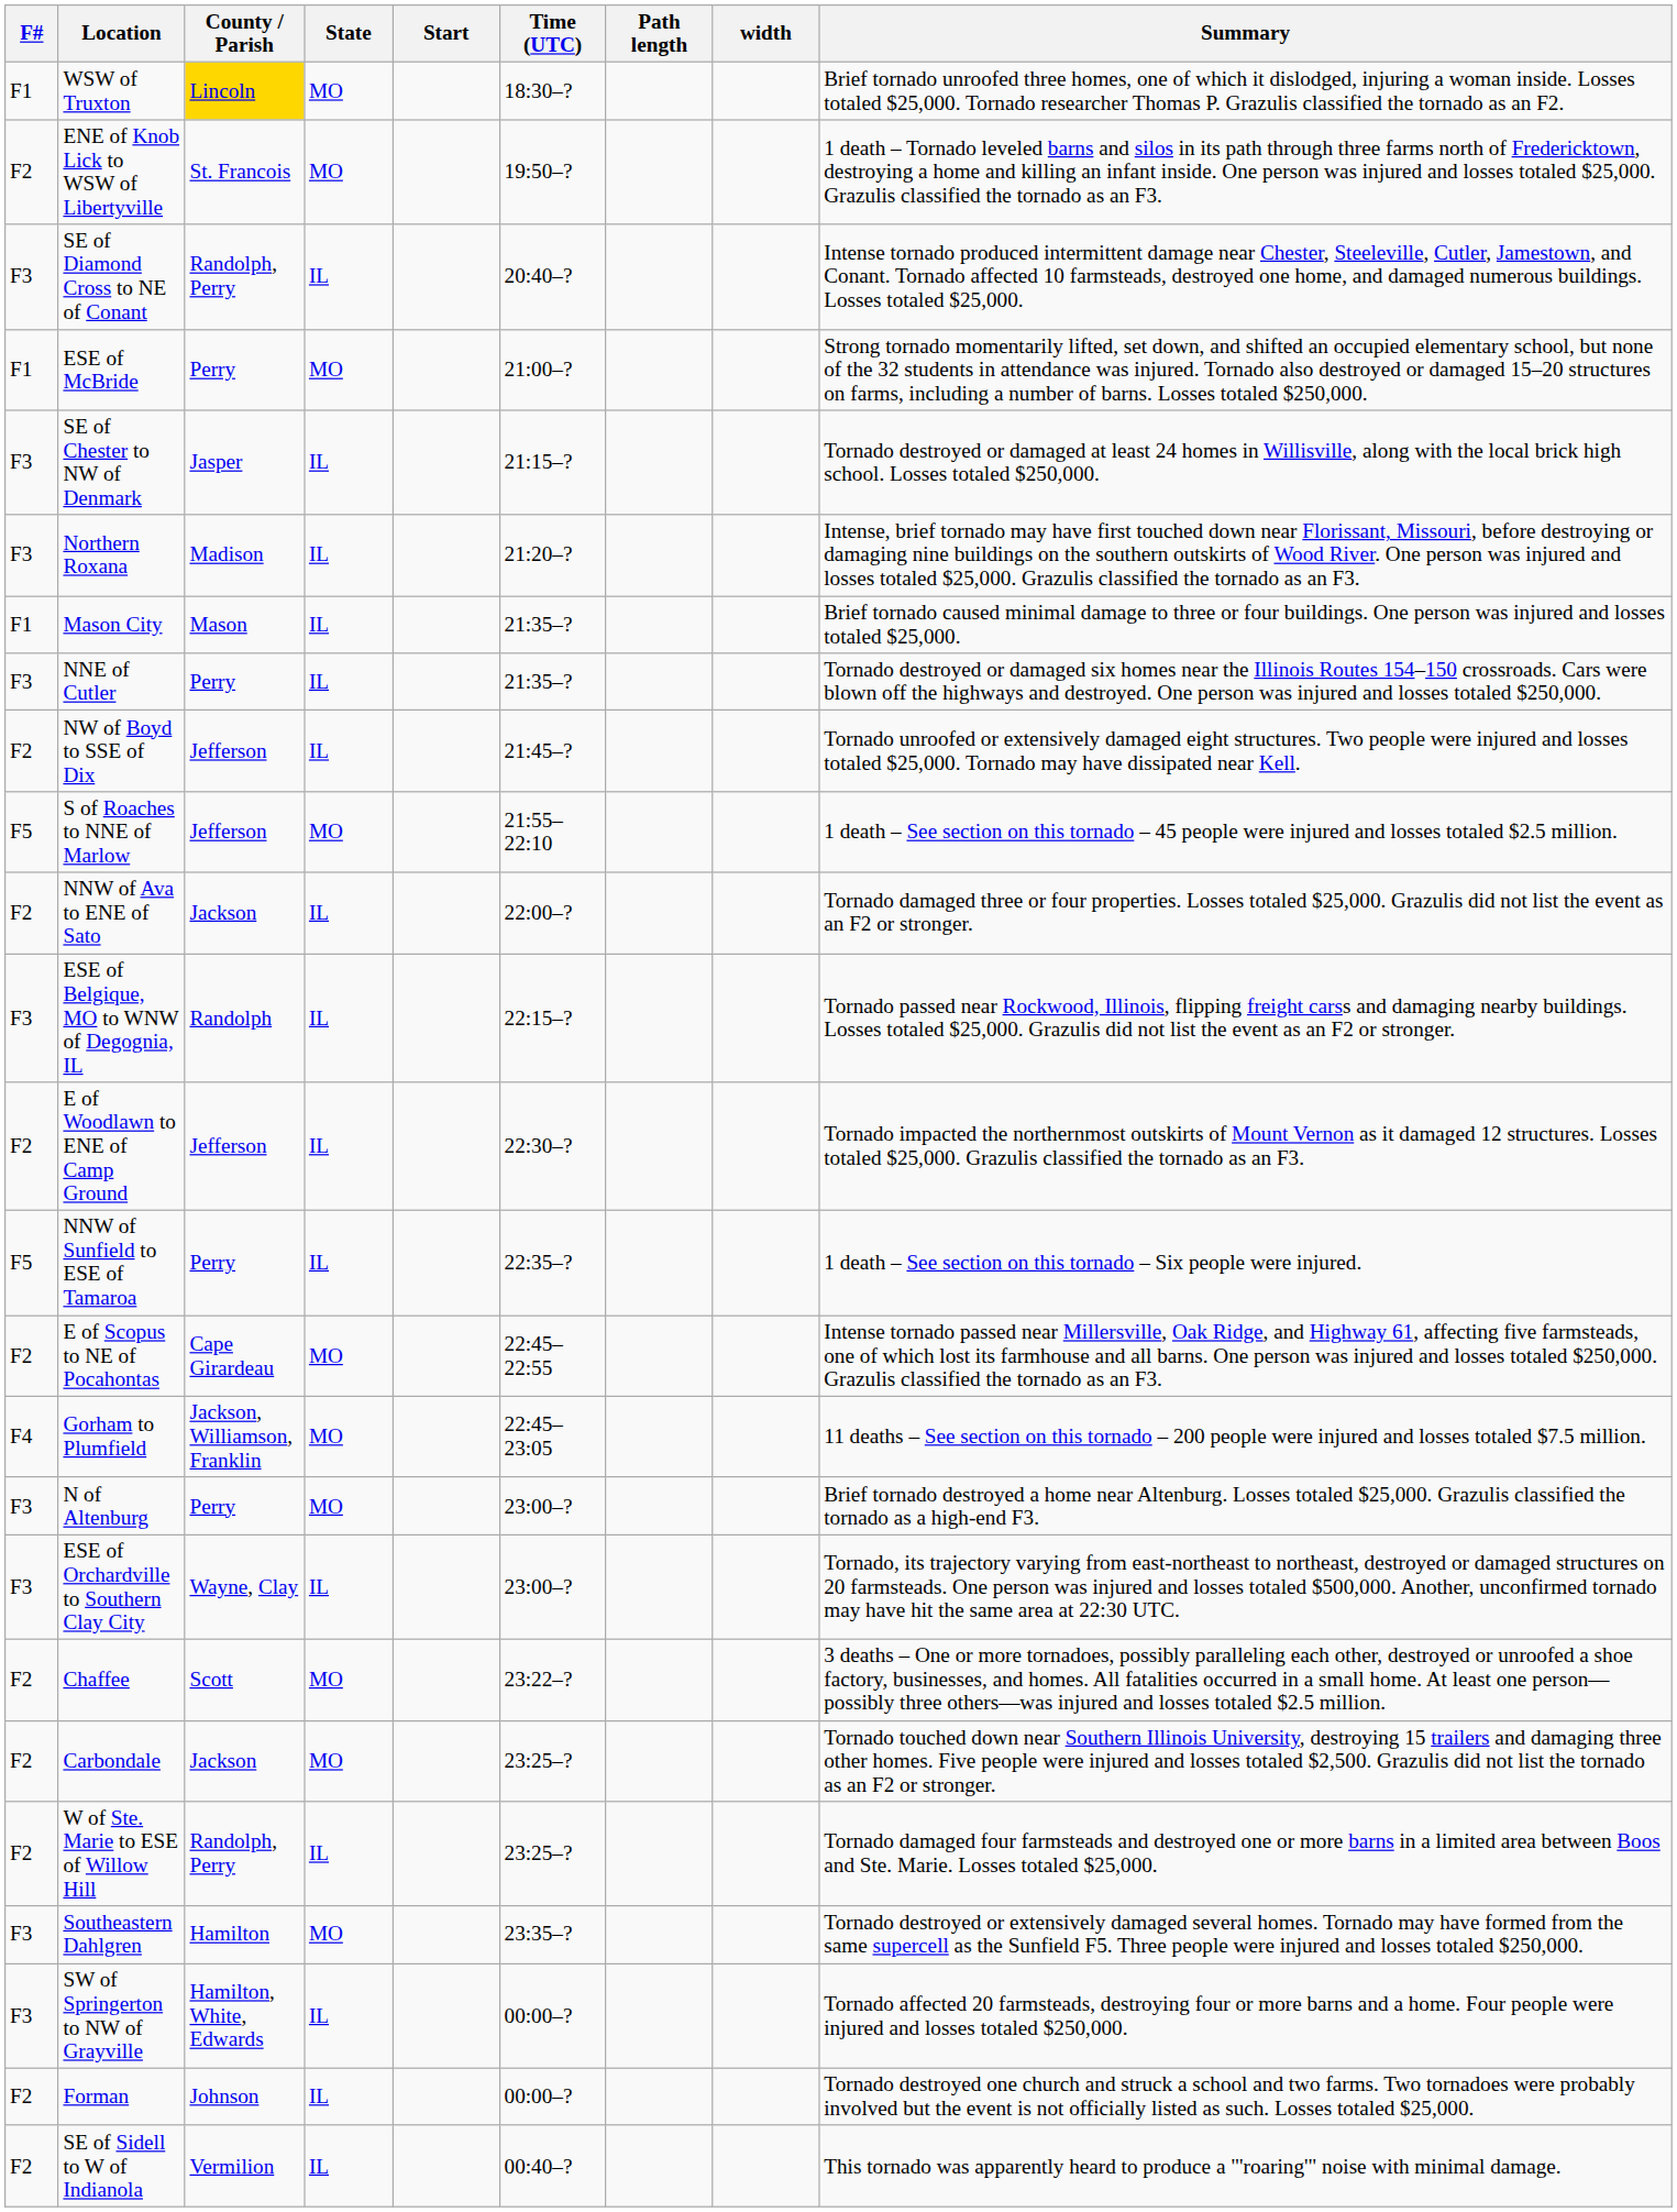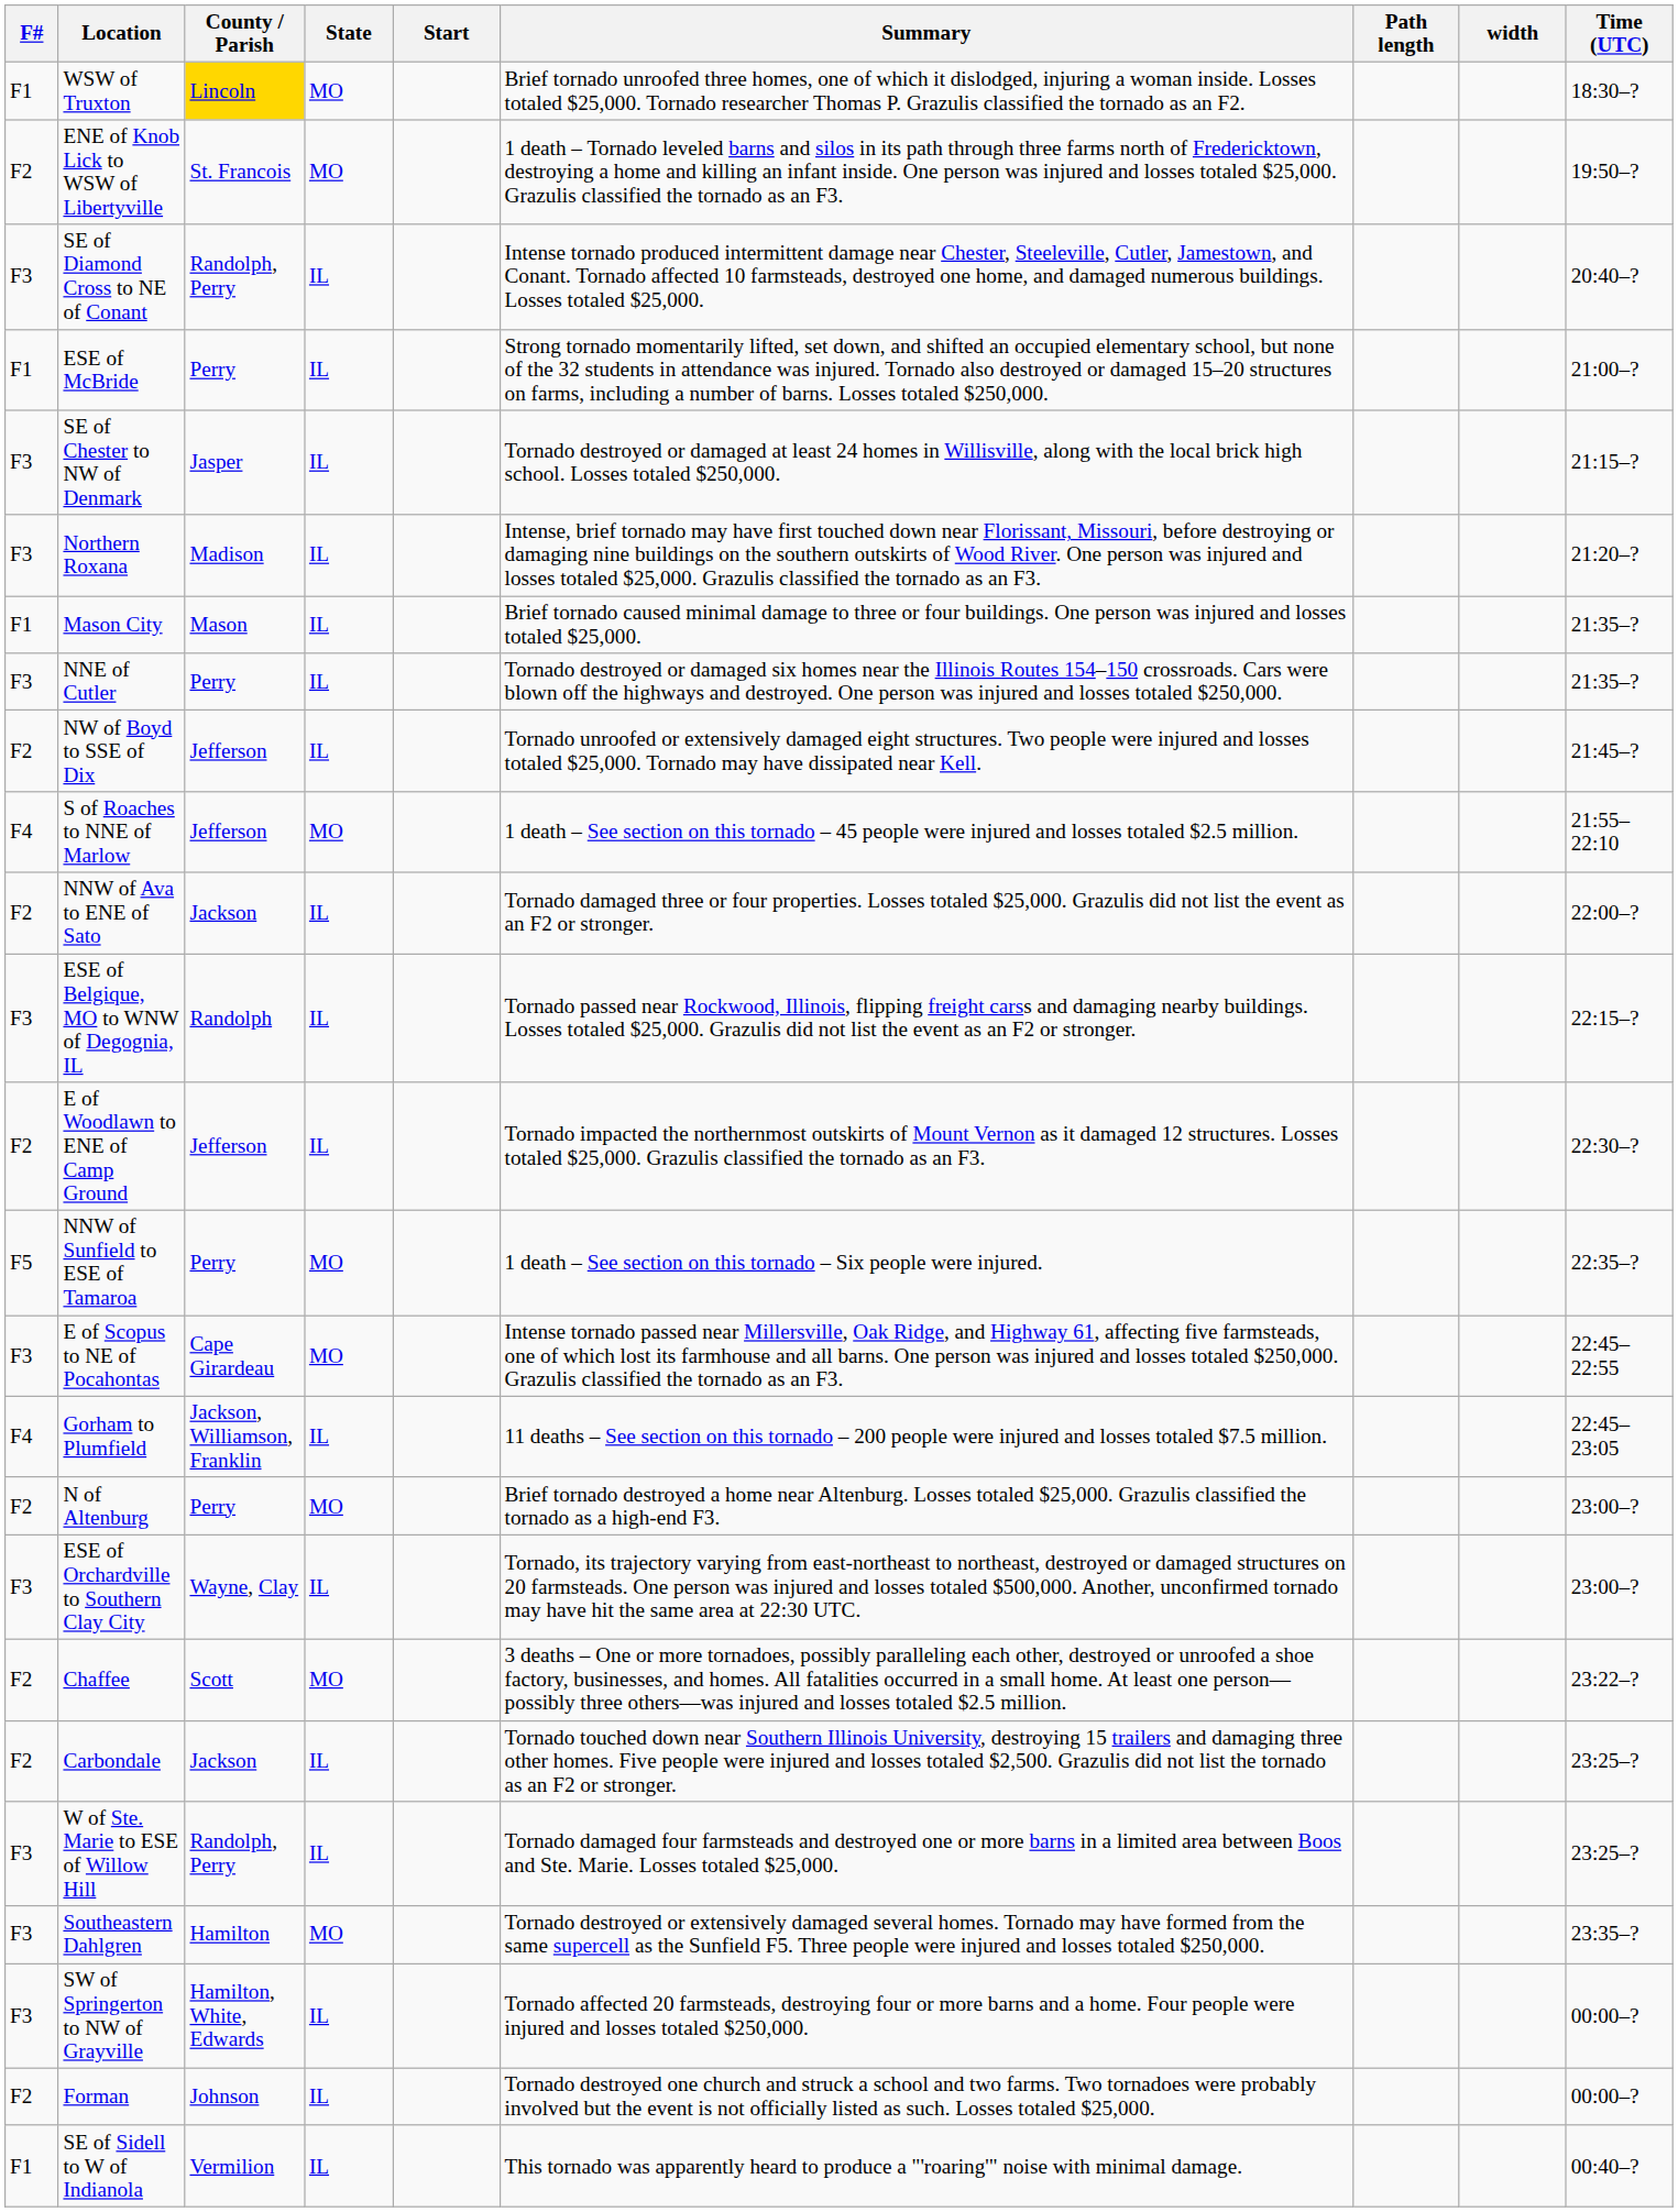columns swapped: Time (UTC) <-> Summary
ESE of McBride | State: MO -> IL
S of Roaches to NNE of Marlow | F#: F5 -> F4
NNW of Sunfield to ESE of Tamaroa | State: IL -> MO
E of Scopus to NE of Pocahontas | F#: F2 -> F3
Gorham to Plumfield | State: MO -> IL
N of Altenburg | F#: F3 -> F2
Carbondale | State: MO -> IL
W of Ste. Marie to ESE of Willow Hill | F#: F2 -> F3
SE of Sidell to W of Indianola | F#: F2 -> F1
